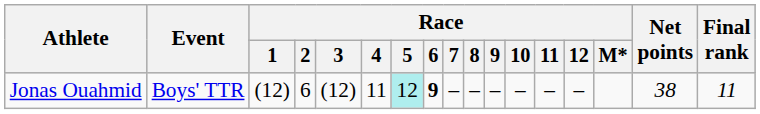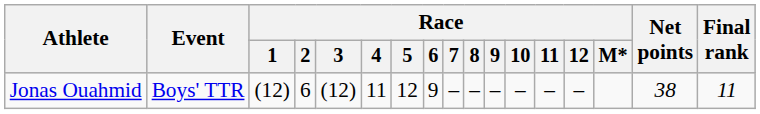Jonas Ouahmid | Race / 5: paleturquoise background -> no background
Jonas Ouahmid | Race / 6: bold -> normal
